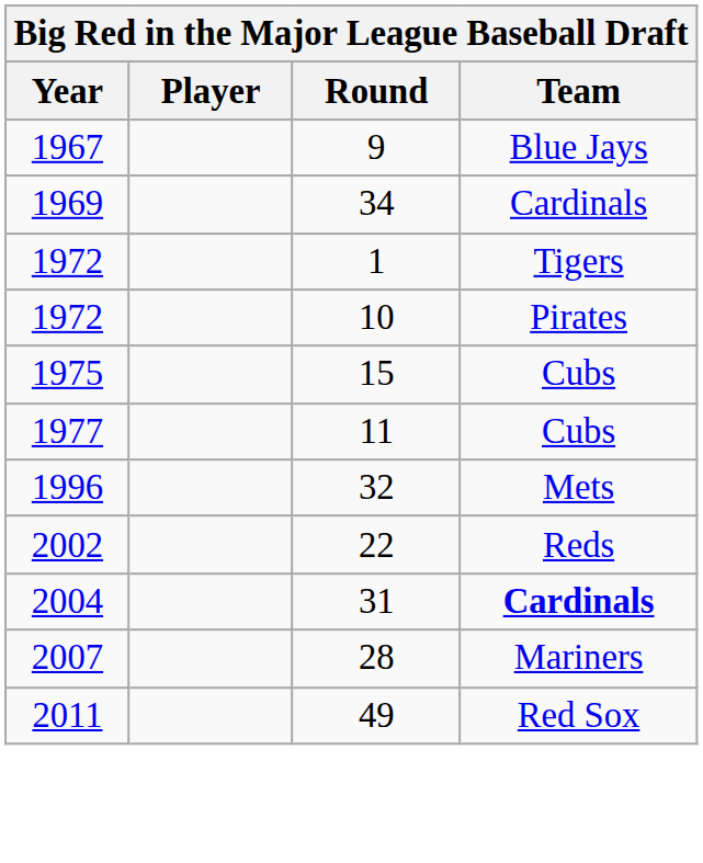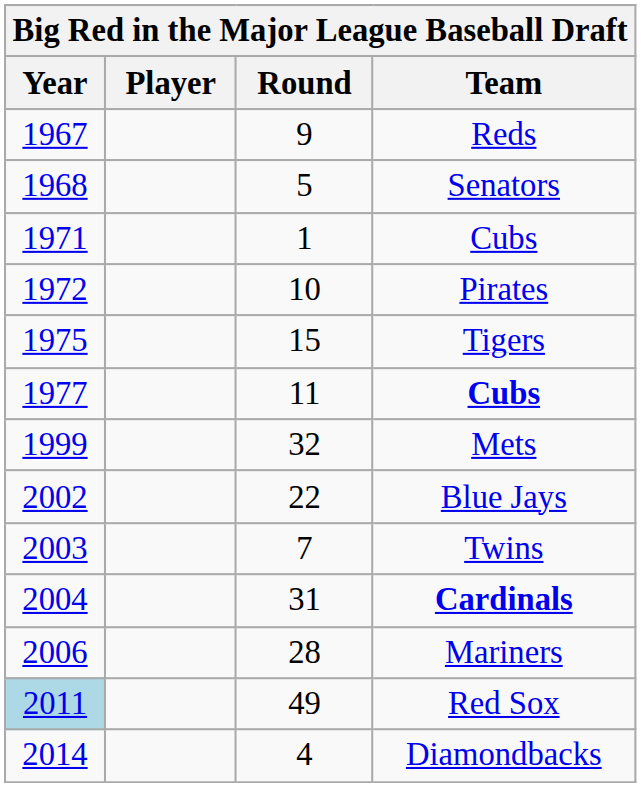9 | Team: Blue Jays -> Reds
+ row: 1968 | 5 | Senators
- row: 1969 | 34 | Cardinals
1 | Year: 1972 -> 1971
1 | Team: Tigers -> Cubs
15 | Team: Cubs -> Tigers
11 | Team: normal -> bold
32 | Year: 1996 -> 1999
22 | Team: Reds -> Blue Jays
+ row: 2003 | 7 | Twins
28 | Year: 2007 -> 2006
49 | Year: no background -> lightblue background
+ row: 2014 | 4 | Diamondbacks
